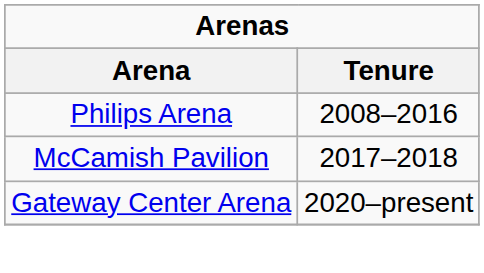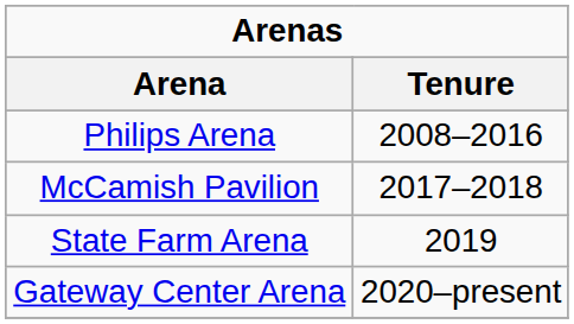+ row: State Farm Arena | 2019
